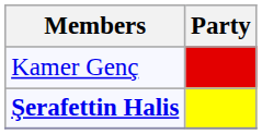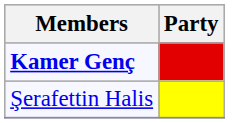Kamer Genç | Members: normal -> bold
Şerafettin Halis | Members: bold -> normal
